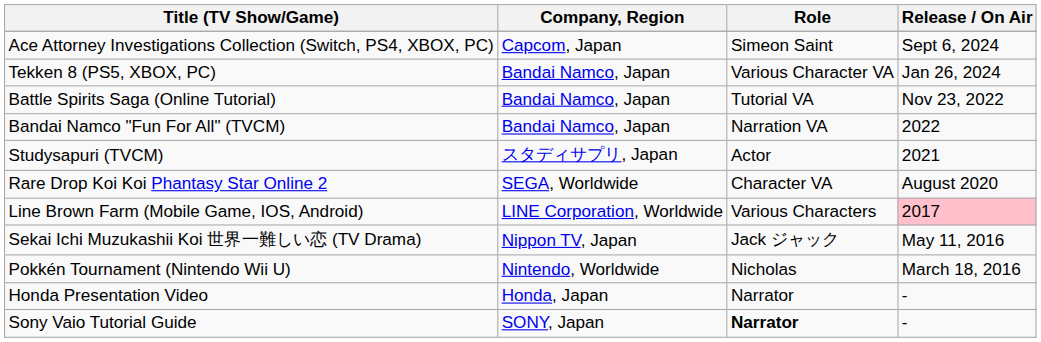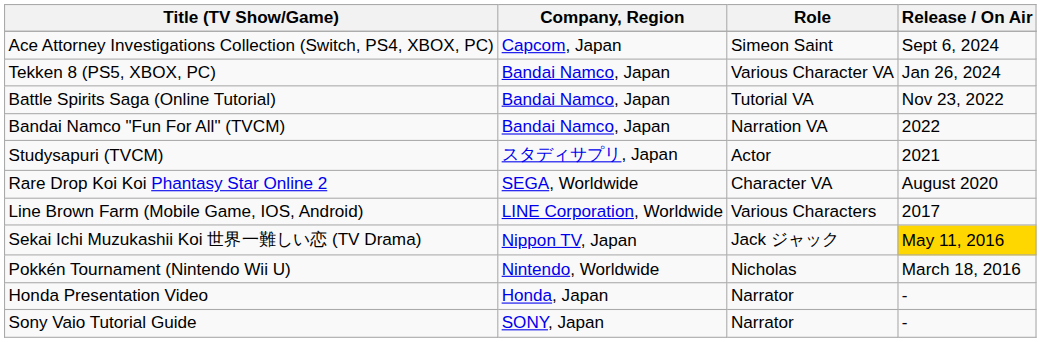Line Brown Farm (Mobile Game, IOS, Android) | Release / On Air: pink background -> no background
Sekai Ichi Muzukashii Koi 世界一難しい恋 (TV Drama) | Release / On Air: no background -> gold background
Sony Vaio Tutorial Guide | Role: bold -> normal
